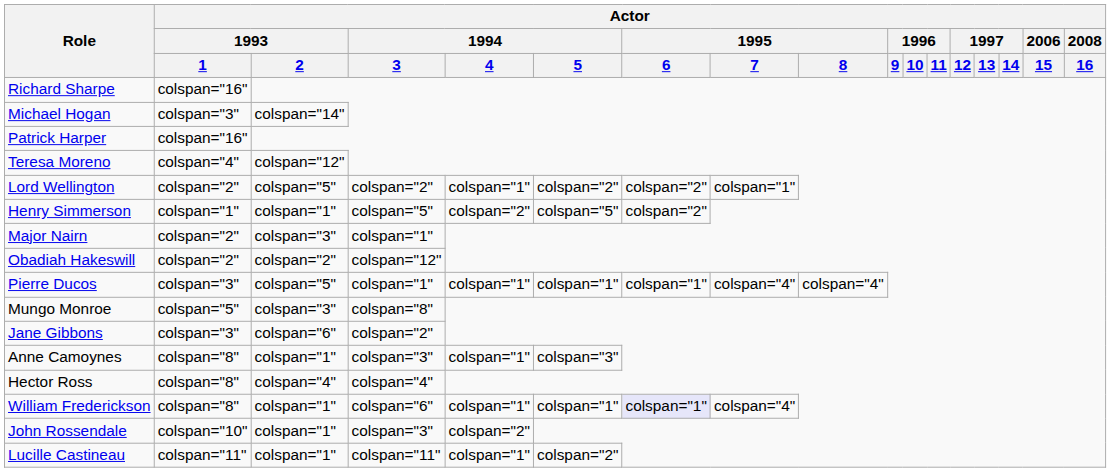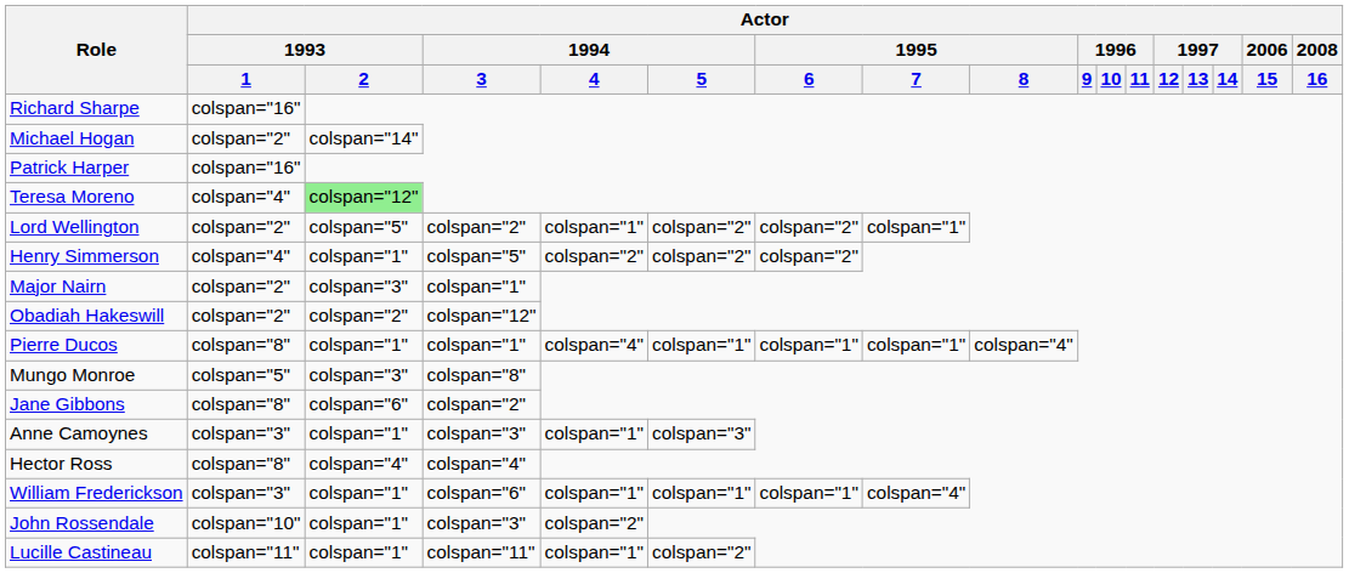Michael Hogan | Actor / 1993 / 1: colspan="3" -> colspan="2"
Teresa Moreno | Actor / 1993 / 2: no background -> lightgreen background
Henry Simmerson | Actor / 1993 / 1: colspan="1" -> colspan="4"
Henry Simmerson | Actor / 1994 / 5: colspan="5" -> colspan="2"
Pierre Ducos | Actor / 1993 / 1: colspan="3" -> colspan="8"
Pierre Ducos | Actor / 1993 / 2: colspan="5" -> colspan="1"
Pierre Ducos | Actor / 1994 / 4: colspan="1" -> colspan="4"
Pierre Ducos | Actor / 1995 / 7: colspan="4" -> colspan="1"
Jane Gibbons | Actor / 1993 / 1: colspan="3" -> colspan="8"
Anne Camoynes | Actor / 1993 / 1: colspan="8" -> colspan="3"
William Frederickson | Actor / 1993 / 1: colspan="8" -> colspan="3"
William Frederickson | Actor / 1995 / 6: lavender background -> no background
